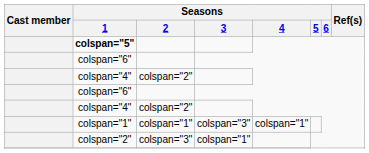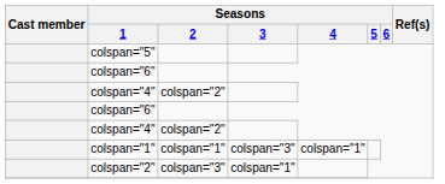colspan="5" | Seasons / 1: bold -> normal
